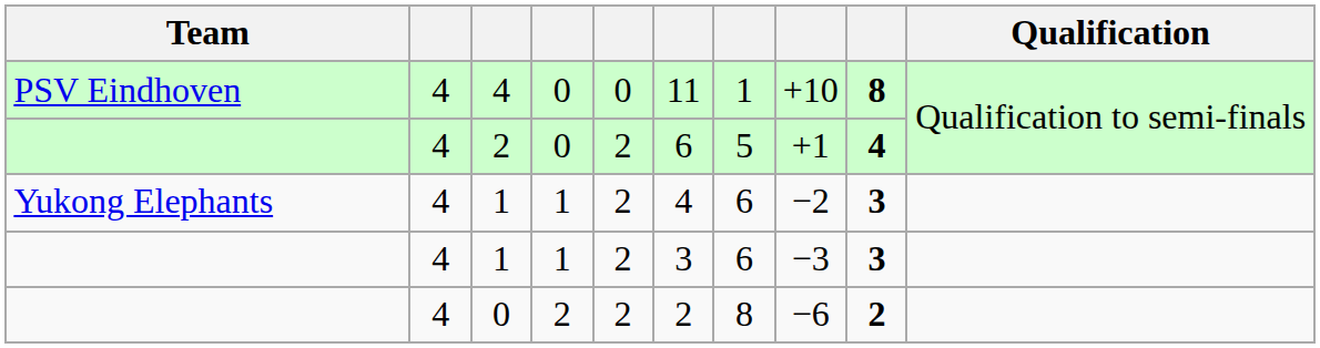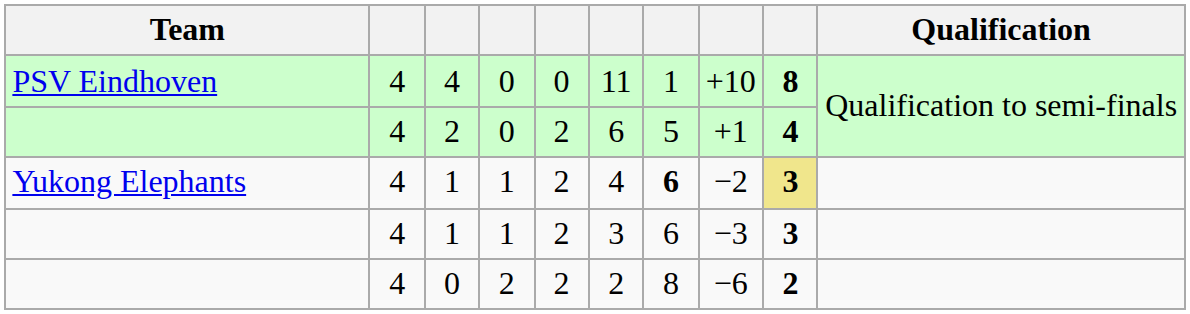Yukong Elephants / 1 | column 7: normal -> bold
Yukong Elephants / 1 | column 9: no background -> khaki background
